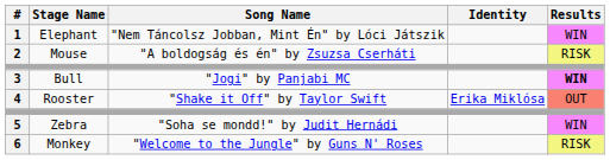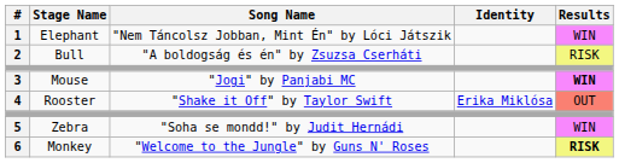2 | Stage Name: Mouse -> Bull
3 | Stage Name: Bull -> Mouse
6 | Results: normal -> bold
